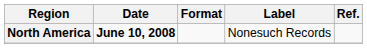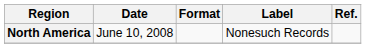North America | Date: bold -> normal
